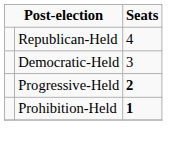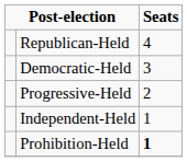Progressive-Held | column 3: bold -> normal
+ row: Independent-Held | 1
